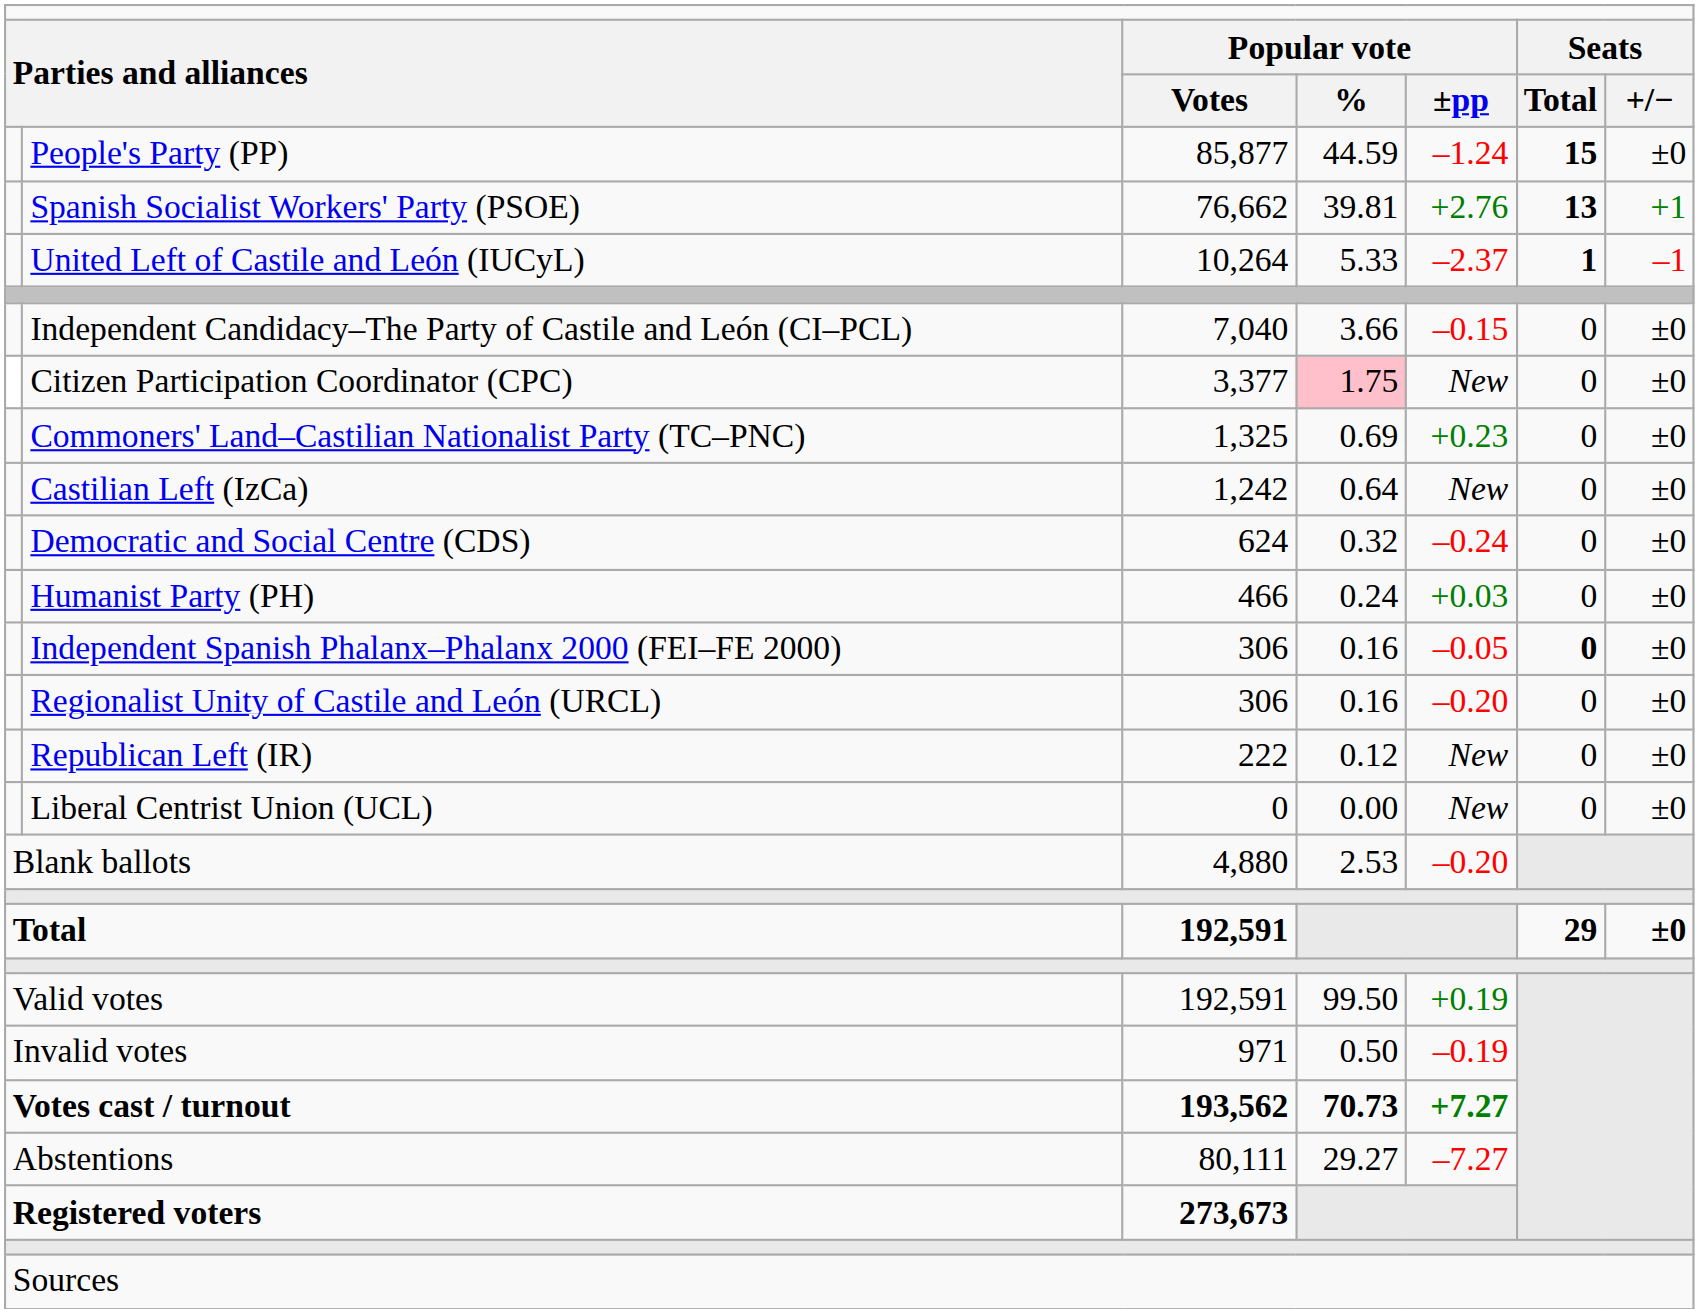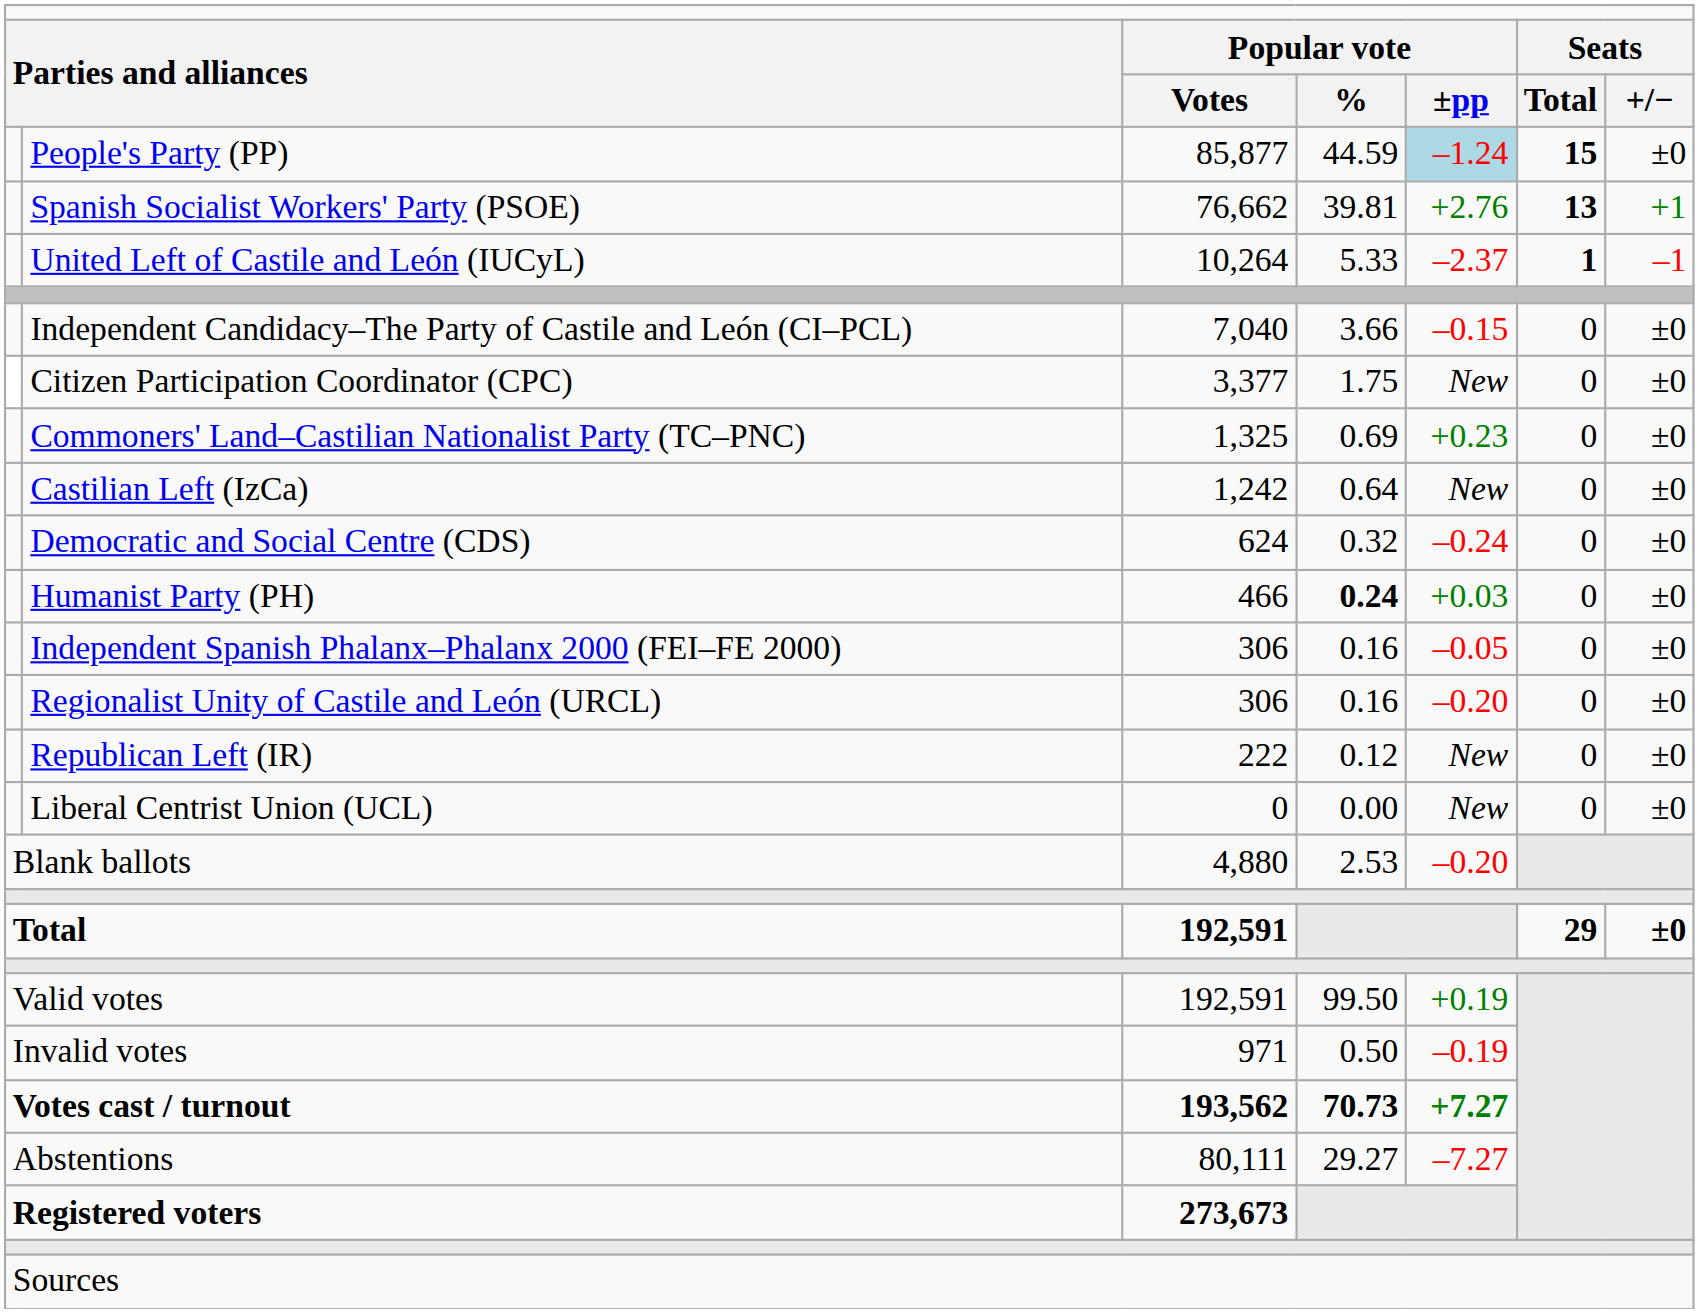People's Party (PP) | column 5: no background -> lightblue background
Citizen Participation Coordinator (CPC) | column 4: pink background -> no background
Humanist Party (PH) | column 4: normal -> bold
Independent Spanish Phalanx–Phalanx 2000 (FEI–FE 2000) | column 6: bold -> normal
